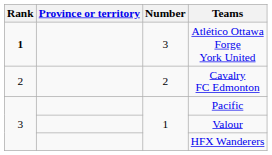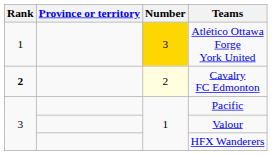Atlético Ottawa Forge York United | Rank: bold -> normal
Atlético Ottawa Forge York United | Number: no background -> gold background
Cavalry FC Edmonton | Rank: normal -> bold
Cavalry FC Edmonton | Number: no background -> lightyellow background
